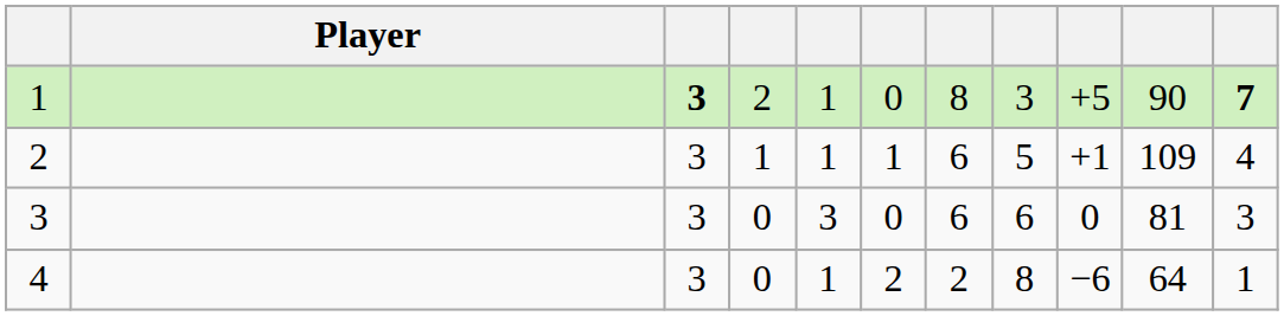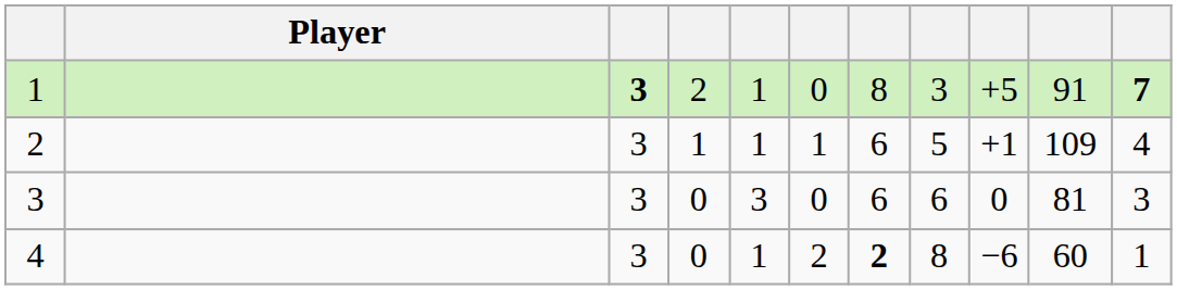row 2 | column 10: 90 -> 91
row 5 | column 7: normal -> bold
row 5 | column 10: 64 -> 60
